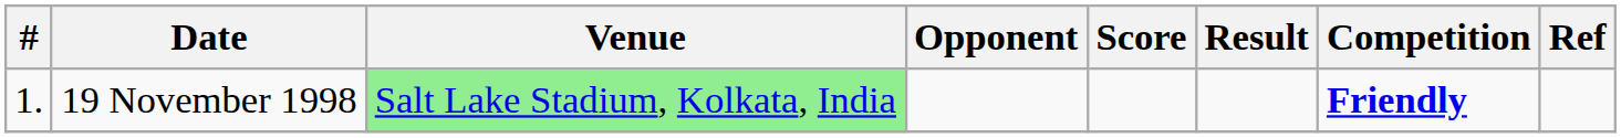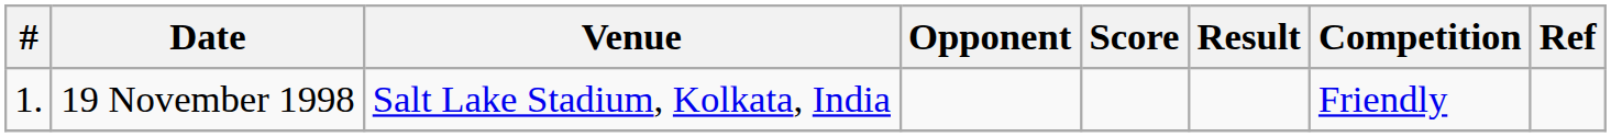19 November 1998 | Venue: lightgreen background -> no background
19 November 1998 | Competition: bold -> normal
